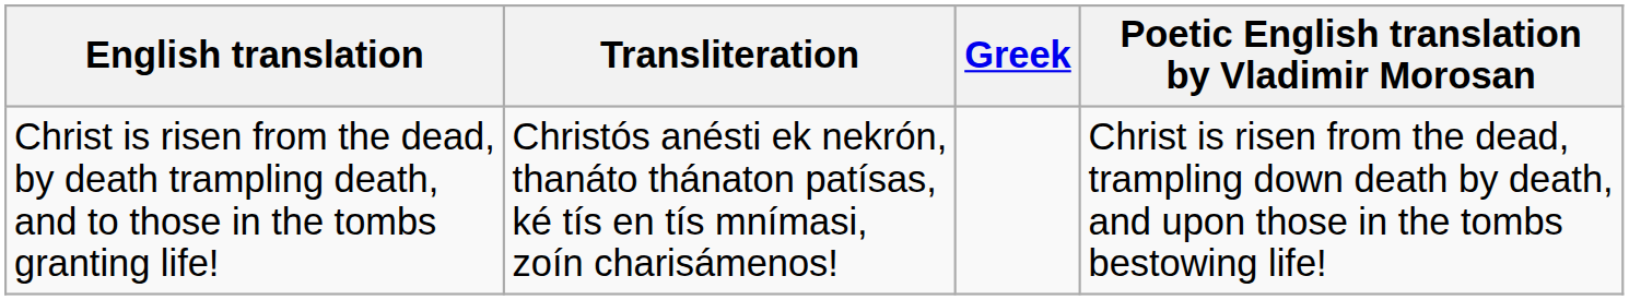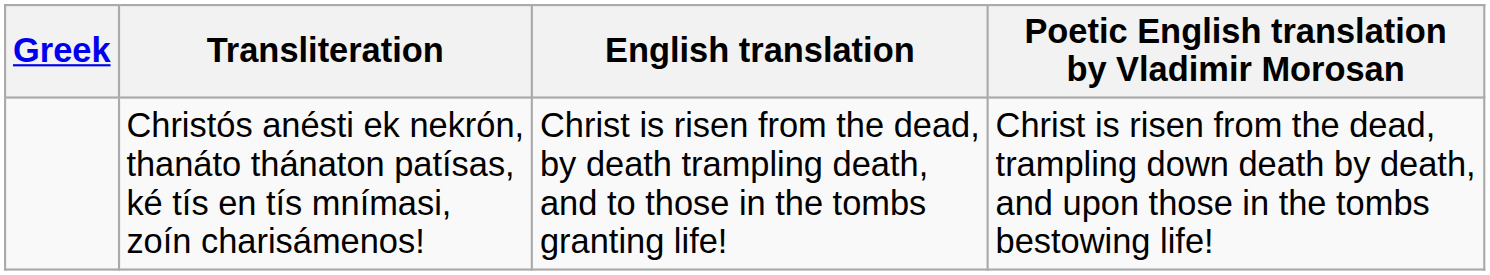columns swapped: Greek <-> English translation
